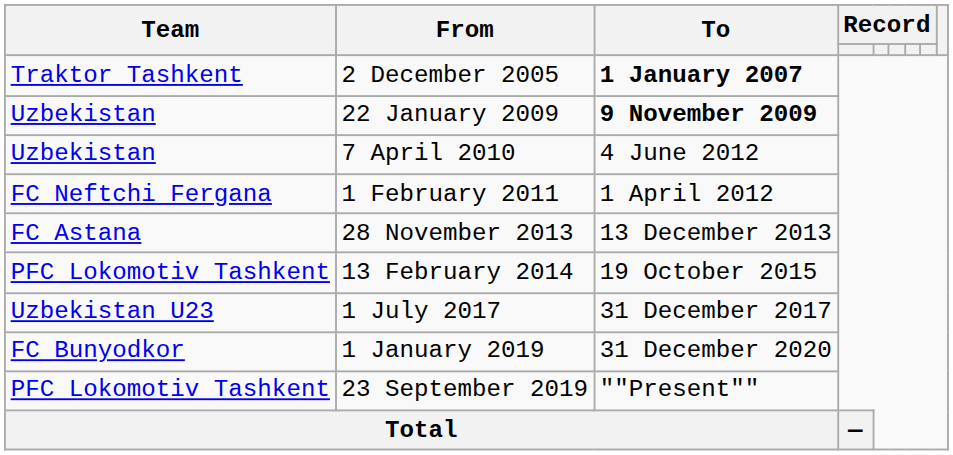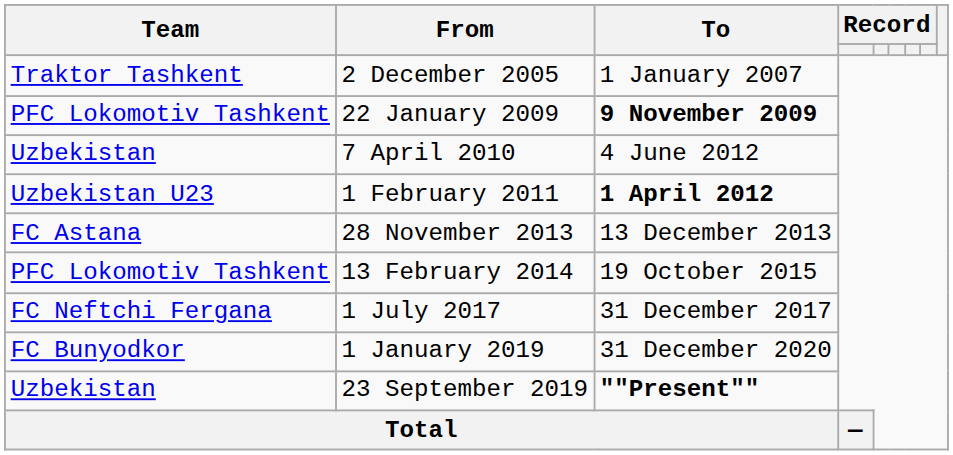2 December 2005 | To: bold -> normal
22 January 2009 | Team: Uzbekistan -> PFC Lokomotiv Tashkent
1 February 2011 | Team: FC Neftchi Fergana -> Uzbekistan U23
1 February 2011 | To: normal -> bold
1 July 2017 | Team: Uzbekistan U23 -> FC Neftchi Fergana
23 September 2019 | Team: PFC Lokomotiv Tashkent -> Uzbekistan
23 September 2019 | To: normal -> bold
